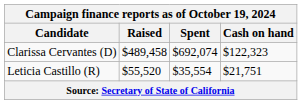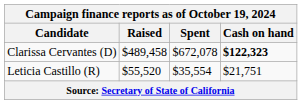Clarissa Cervantes (D) | Spent: $692,074 -> $672,078
Clarissa Cervantes (D) | Cash on hand: normal -> bold
